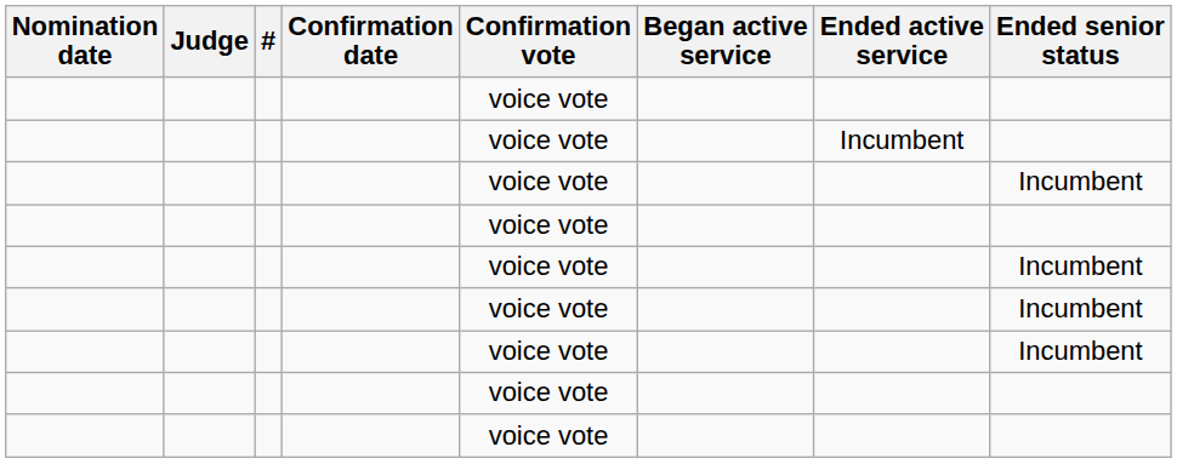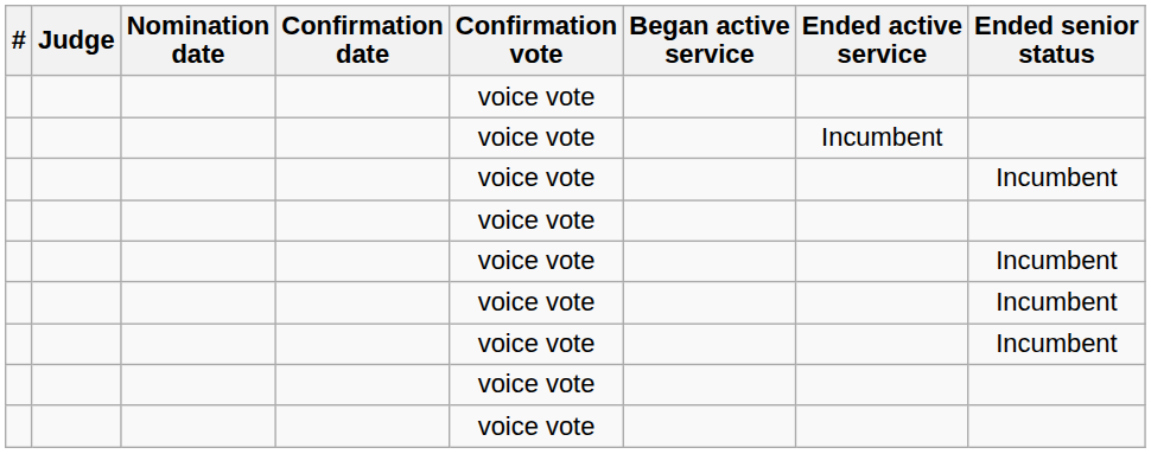columns swapped: # <-> Nomination date
